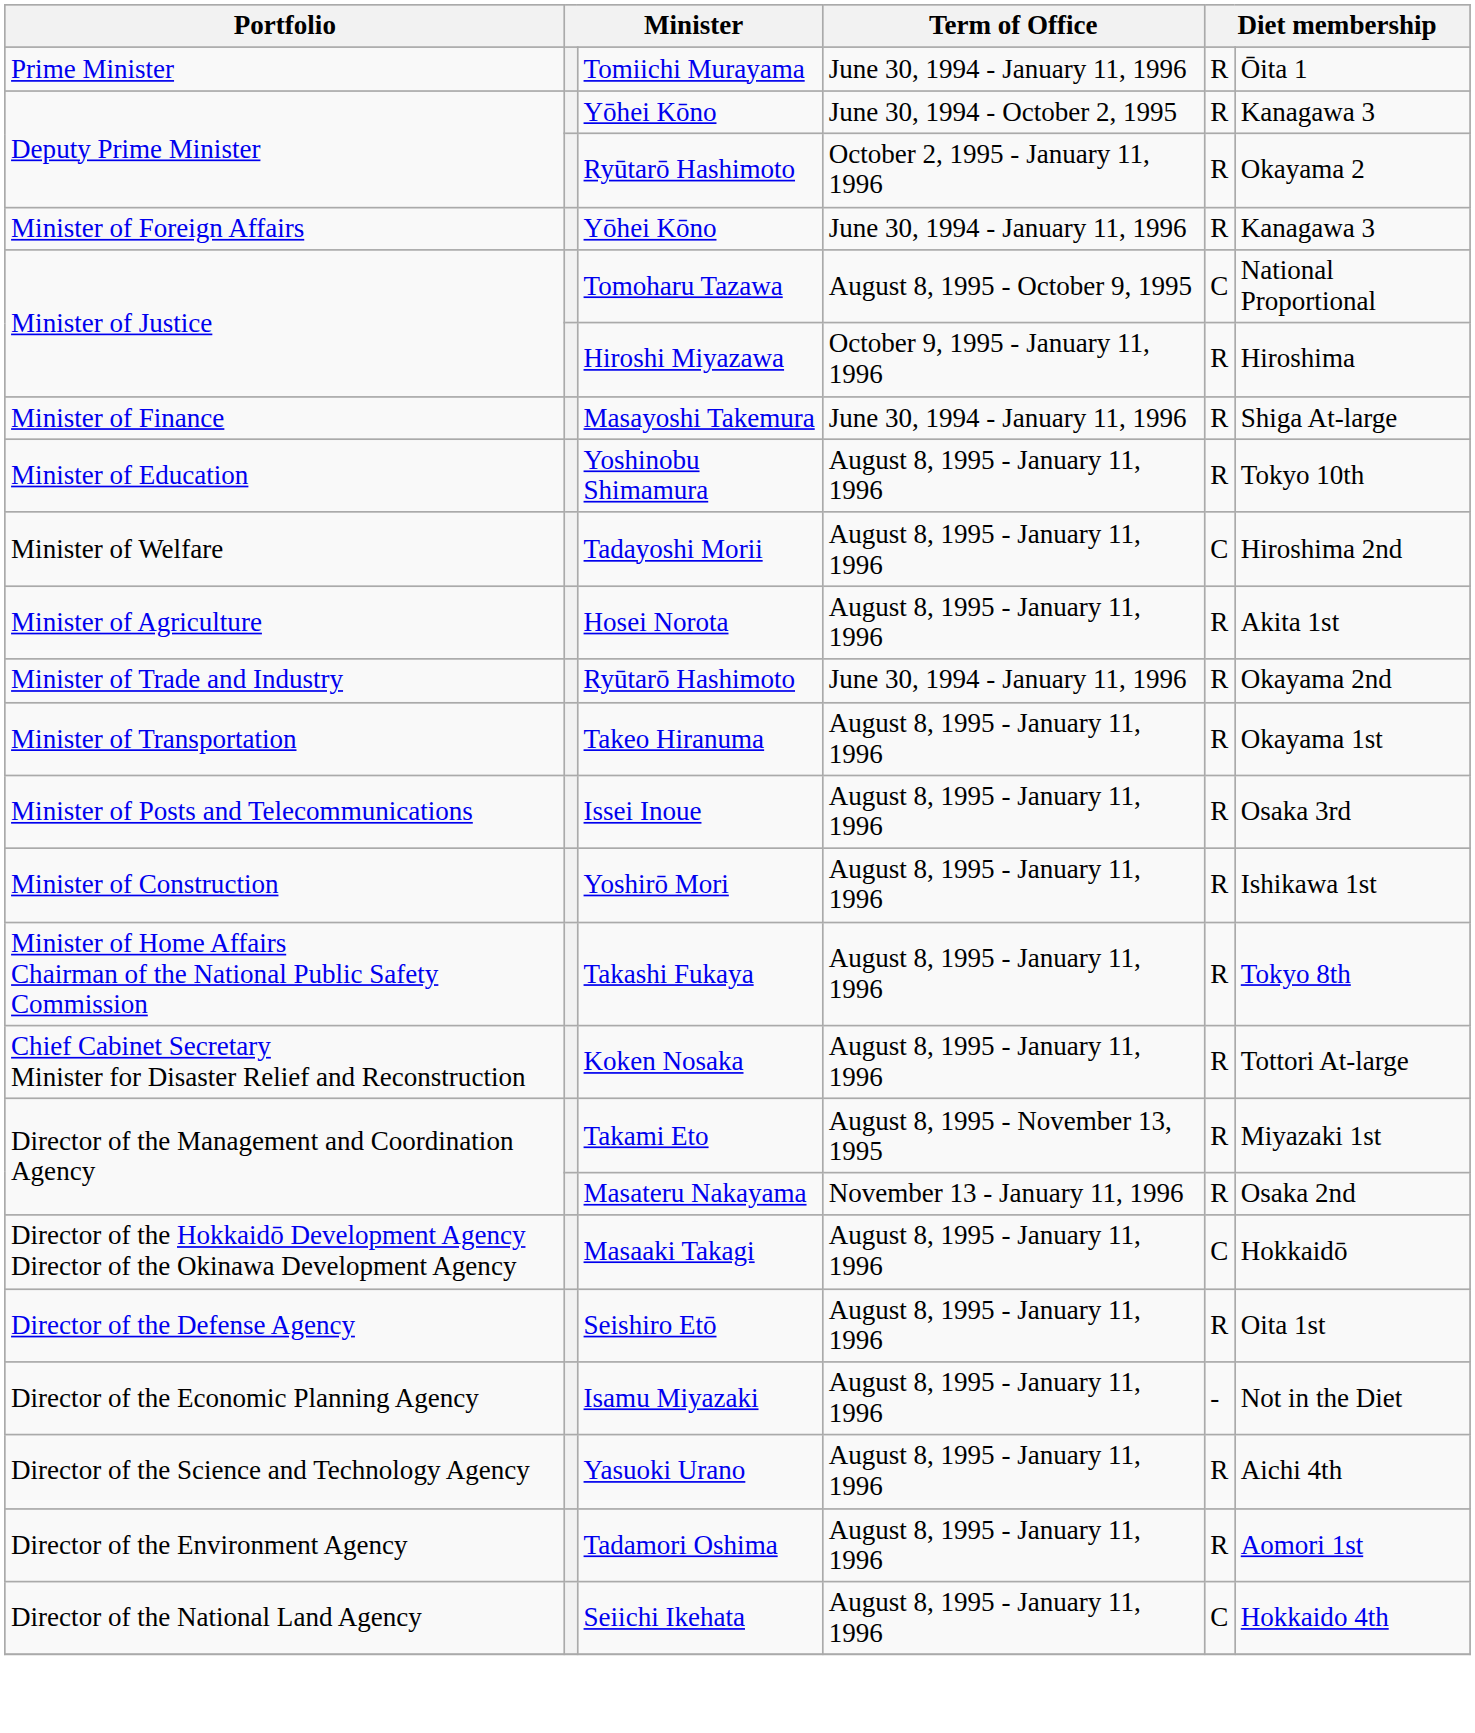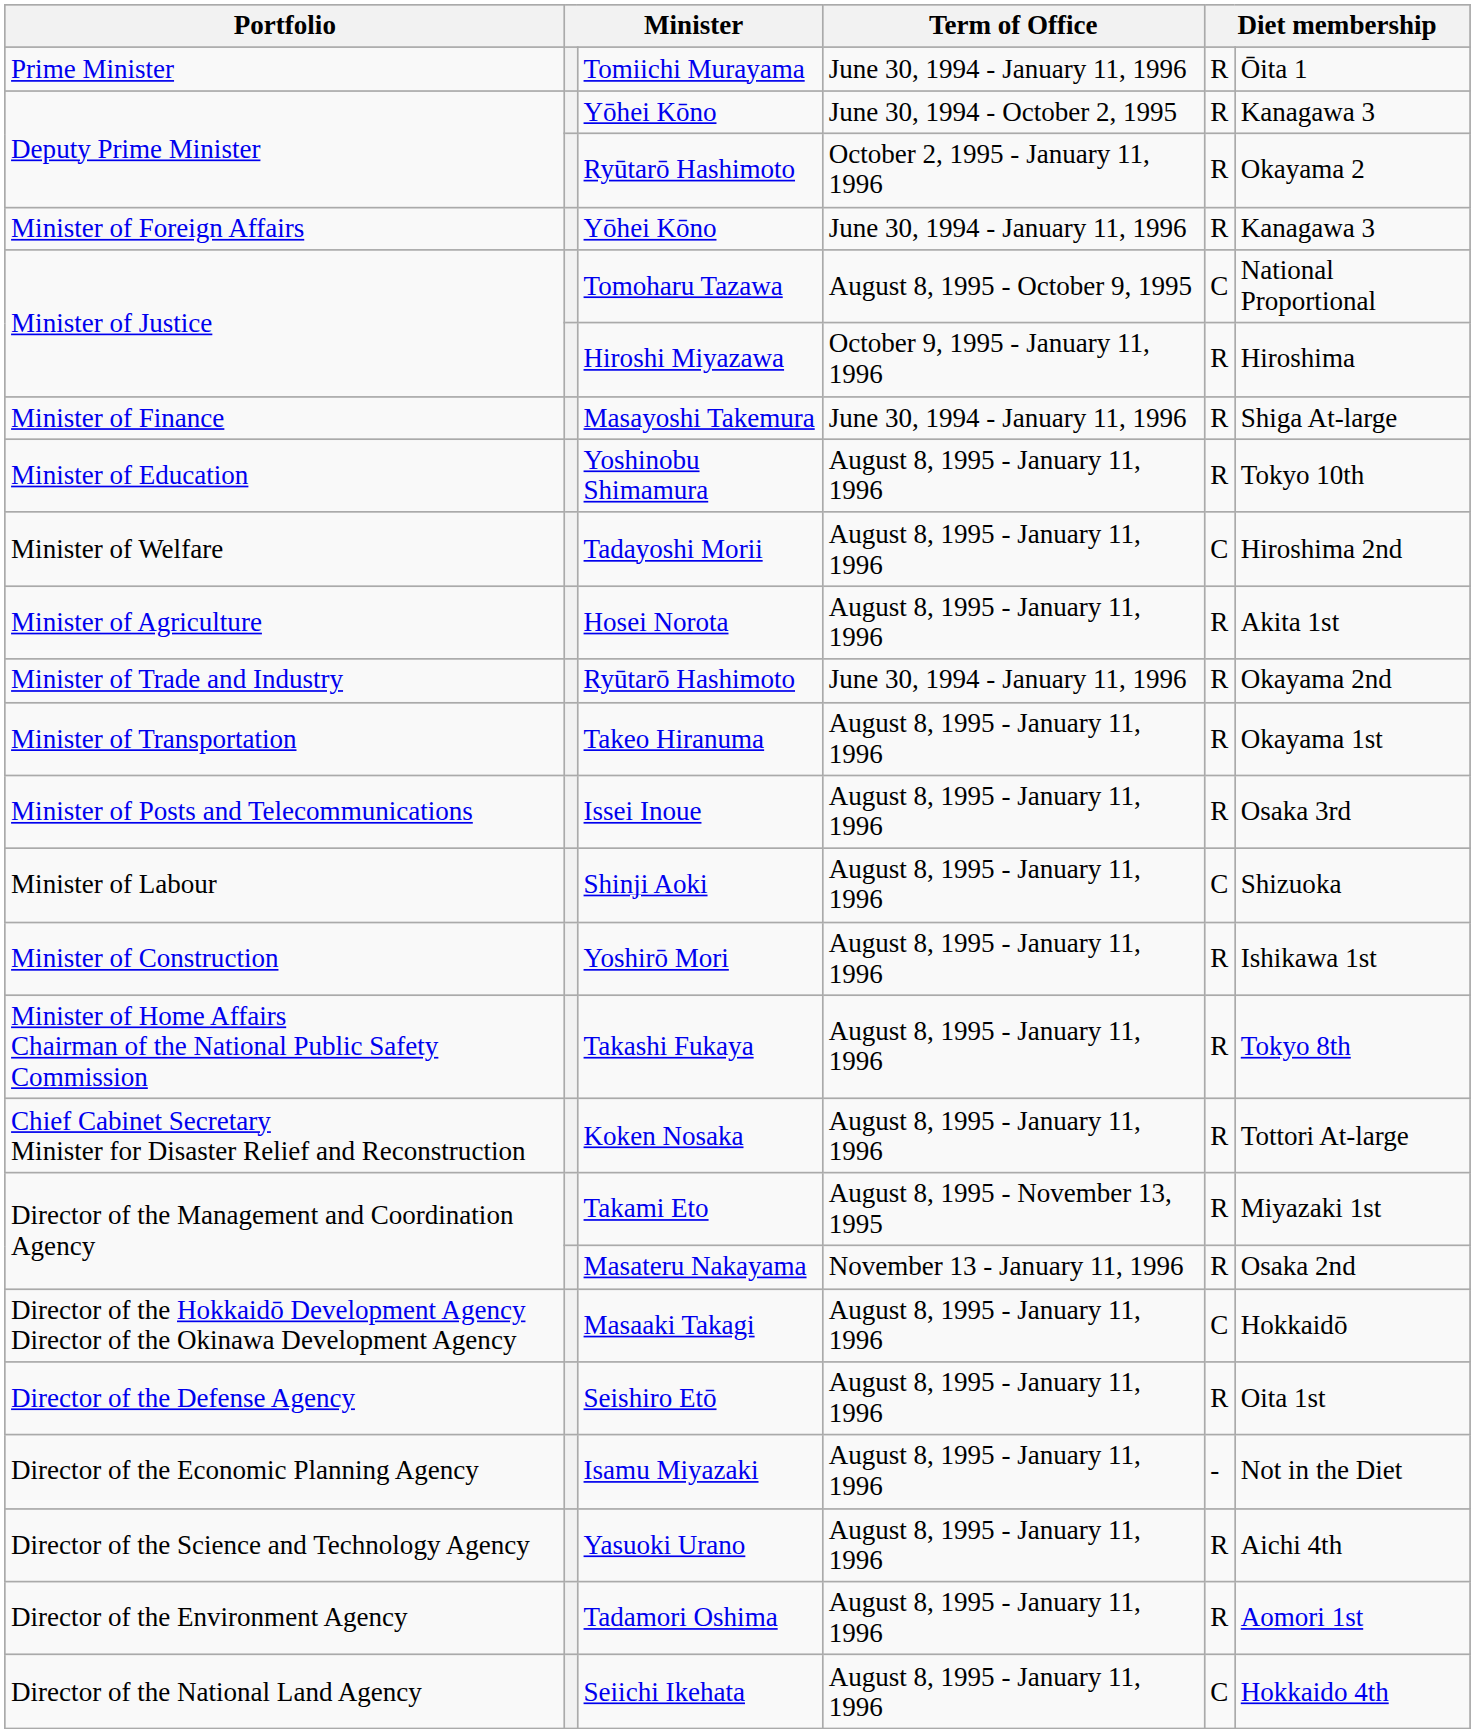+ row: Minister of Labour | Shinji Aoki | August 8, 1995 - January 11, 1996 | C | Shizuoka
